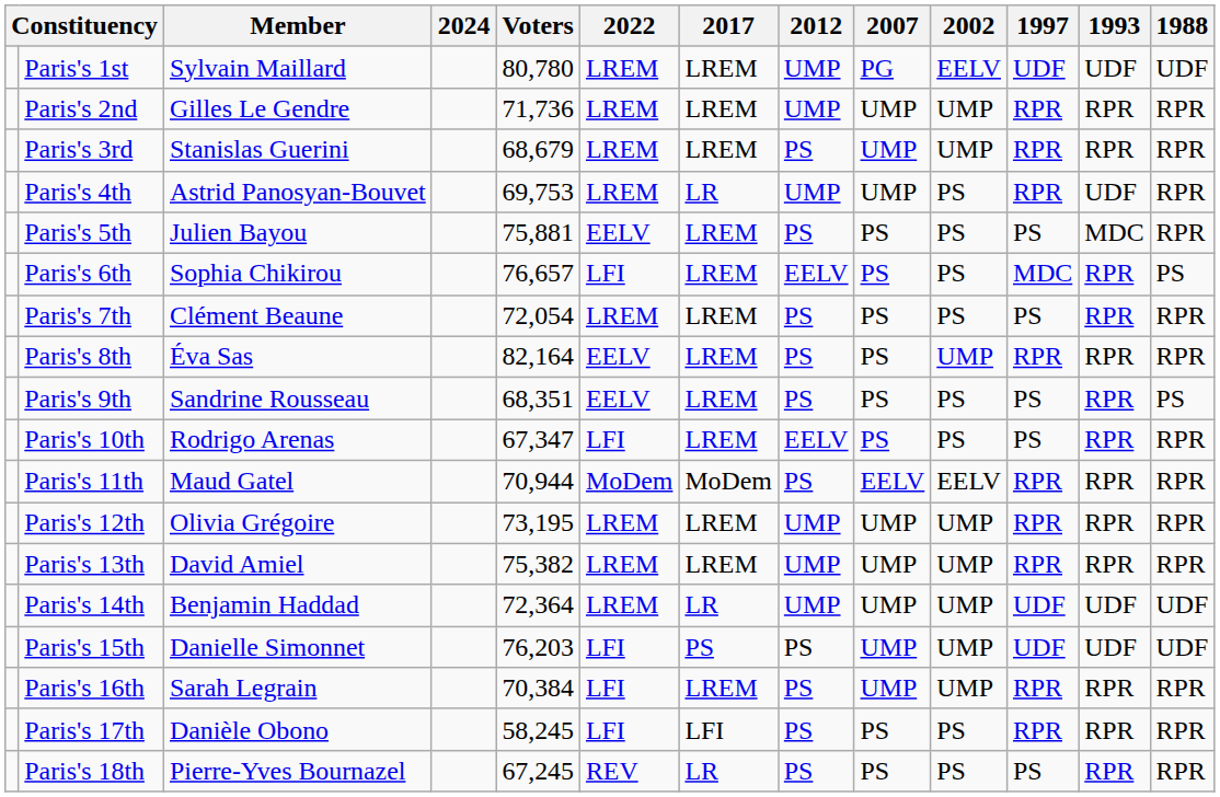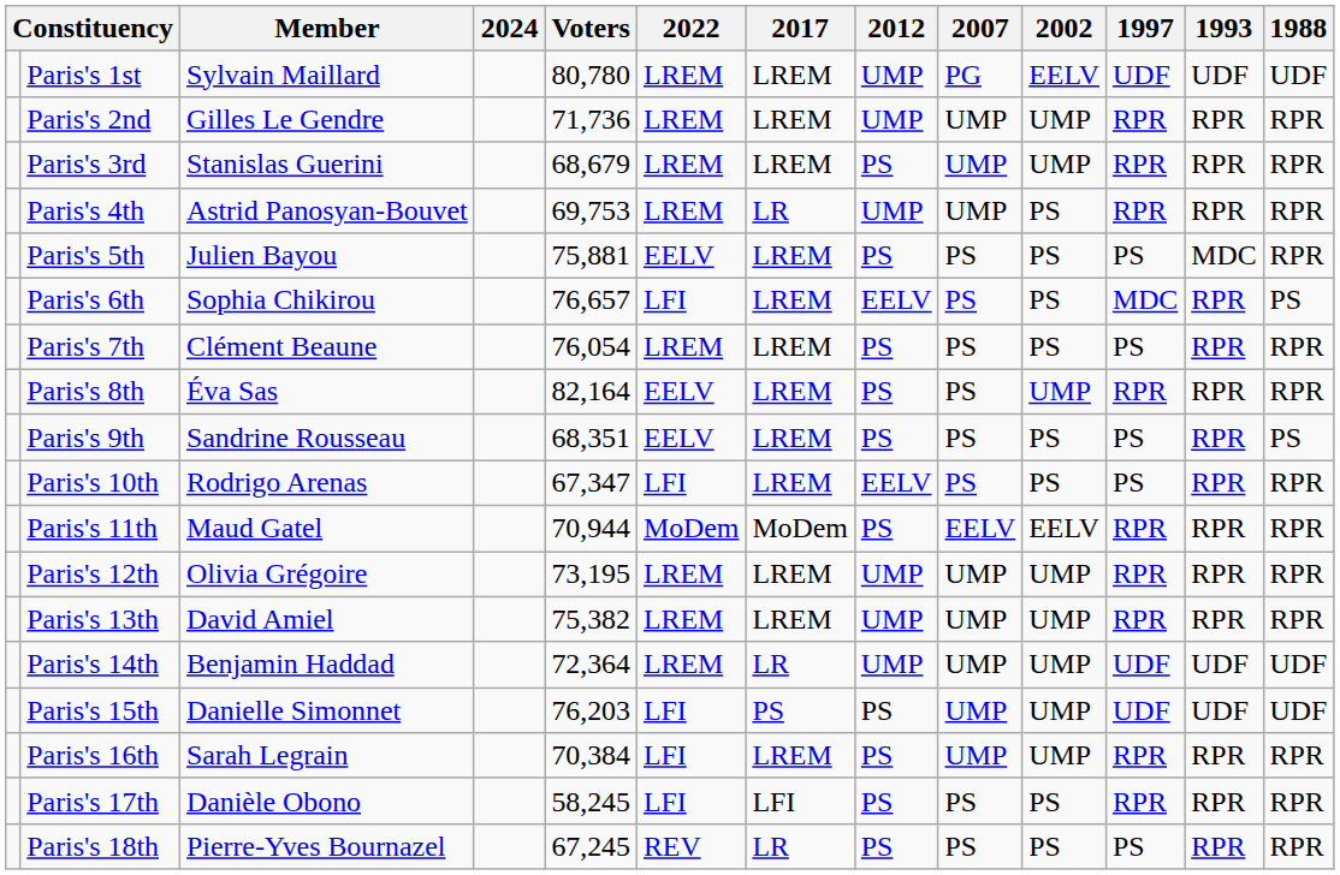Paris's 4th | 1993: UDF -> RPR
Paris's 7th | Voters: 72,054 -> 76,054
